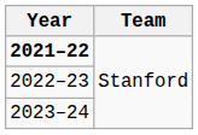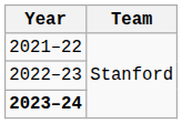2021–22 | Year: bold -> normal
2023–24 | Year: normal -> bold
